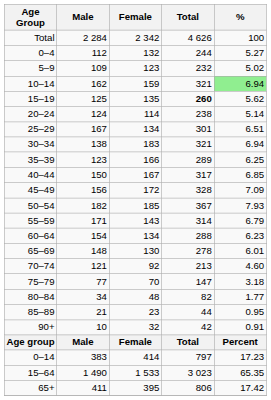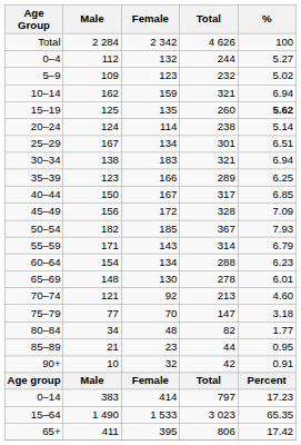10–14 | %: lightgreen background -> no background
15–19 | Total: bold -> normal
15–19 | %: normal -> bold
